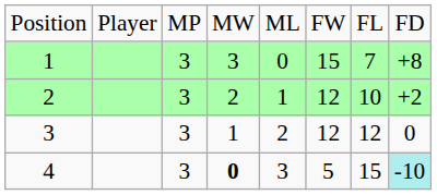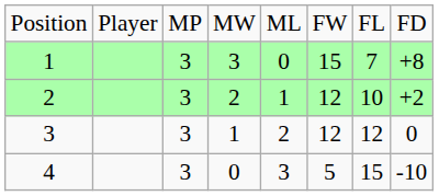4 | column 4: bold -> normal
4 | column 8: paleturquoise background -> no background
